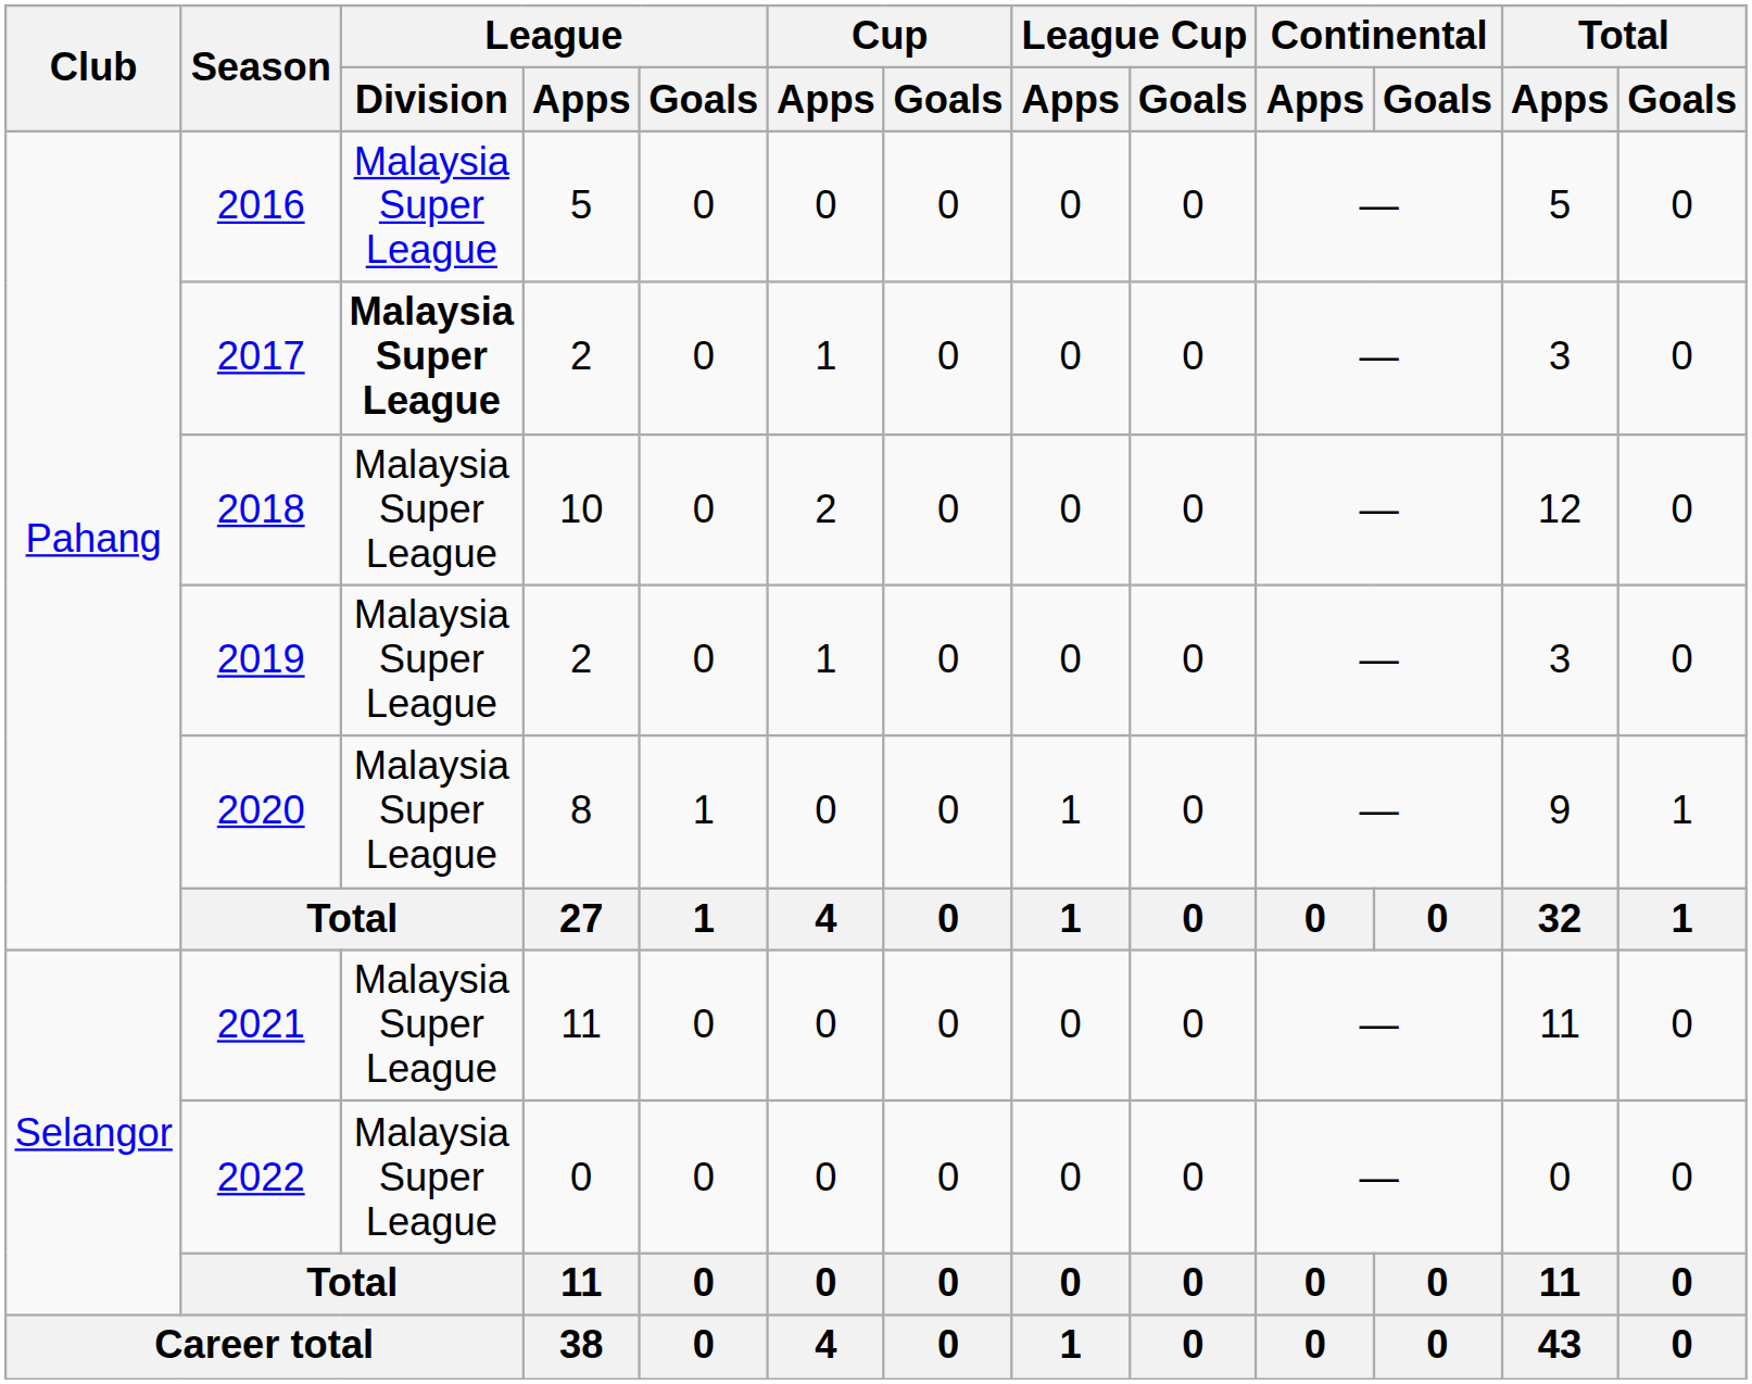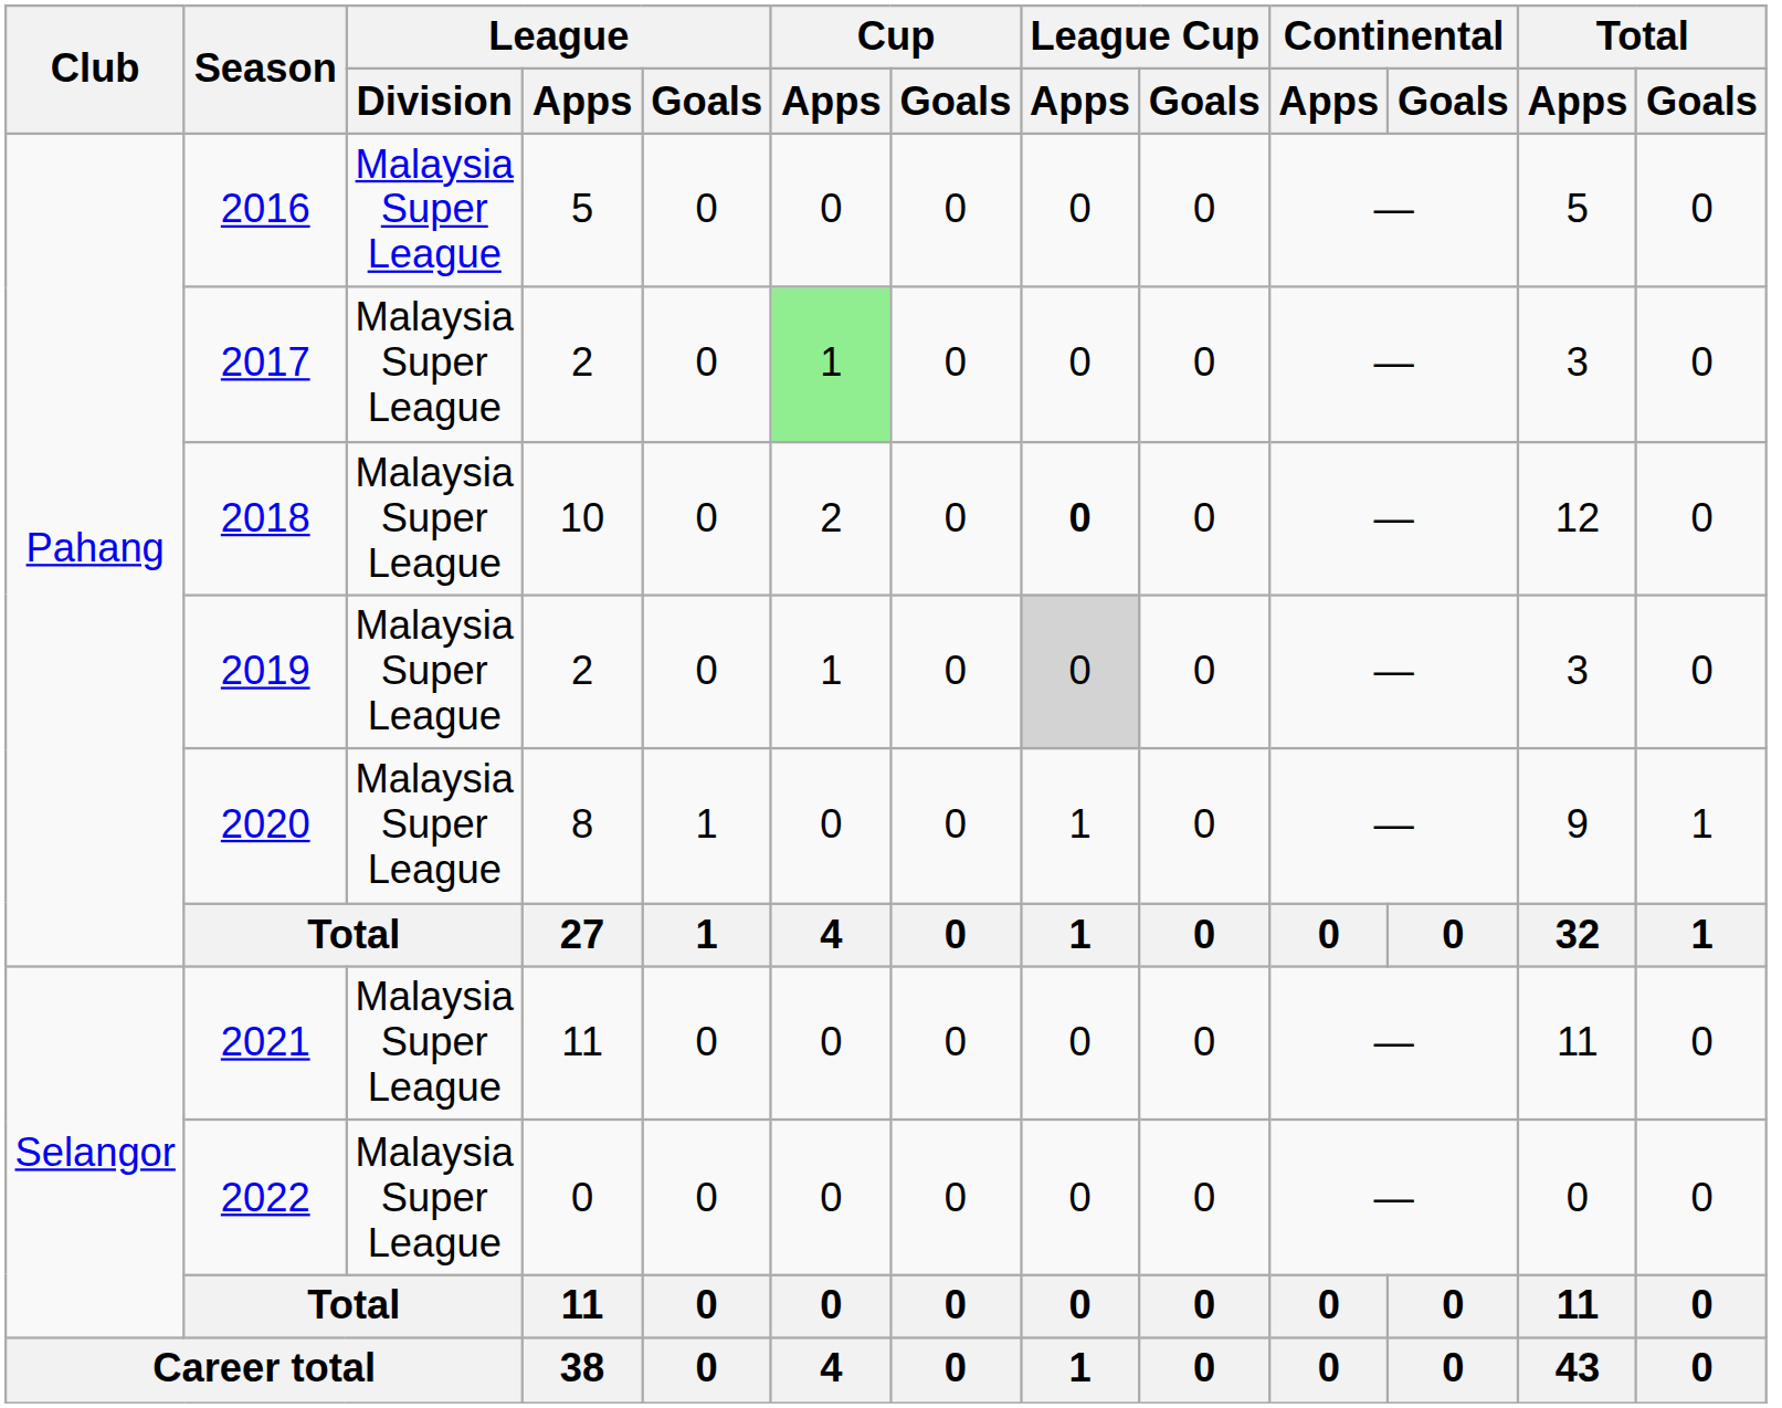2017 | League / Division: bold -> normal
2017 | Cup / Apps: no background -> lightgreen background
2018 | League Cup / Apps: normal -> bold
2019 | League Cup / Apps: no background -> lightgrey background
